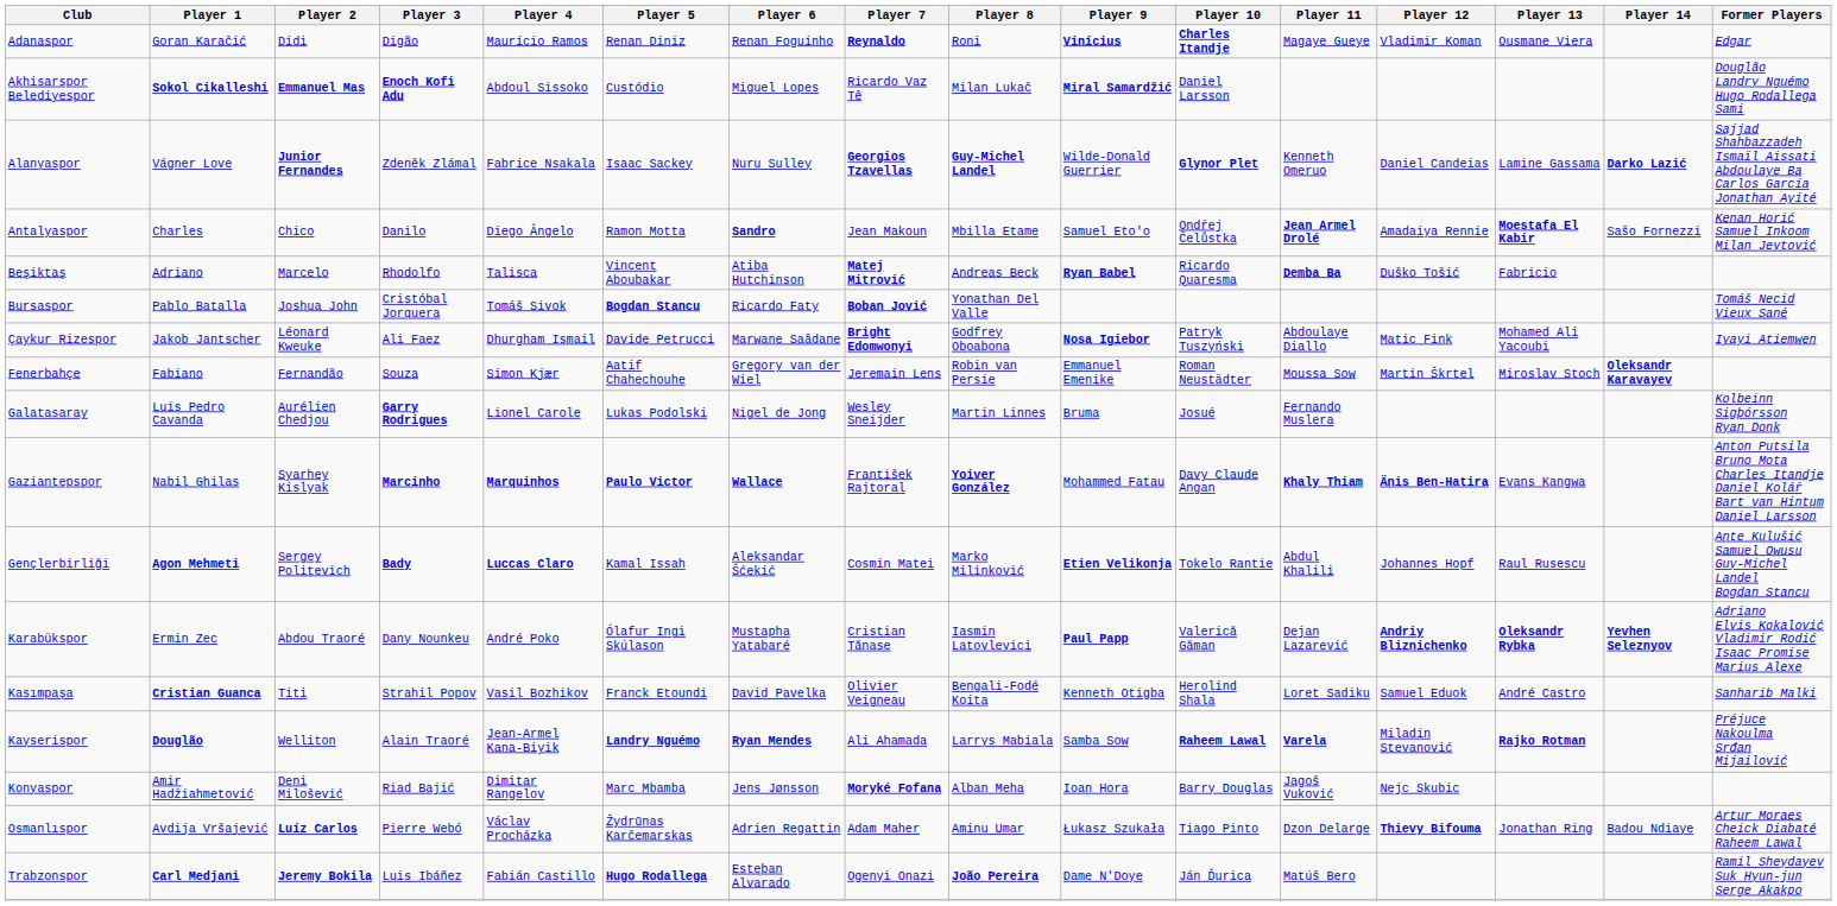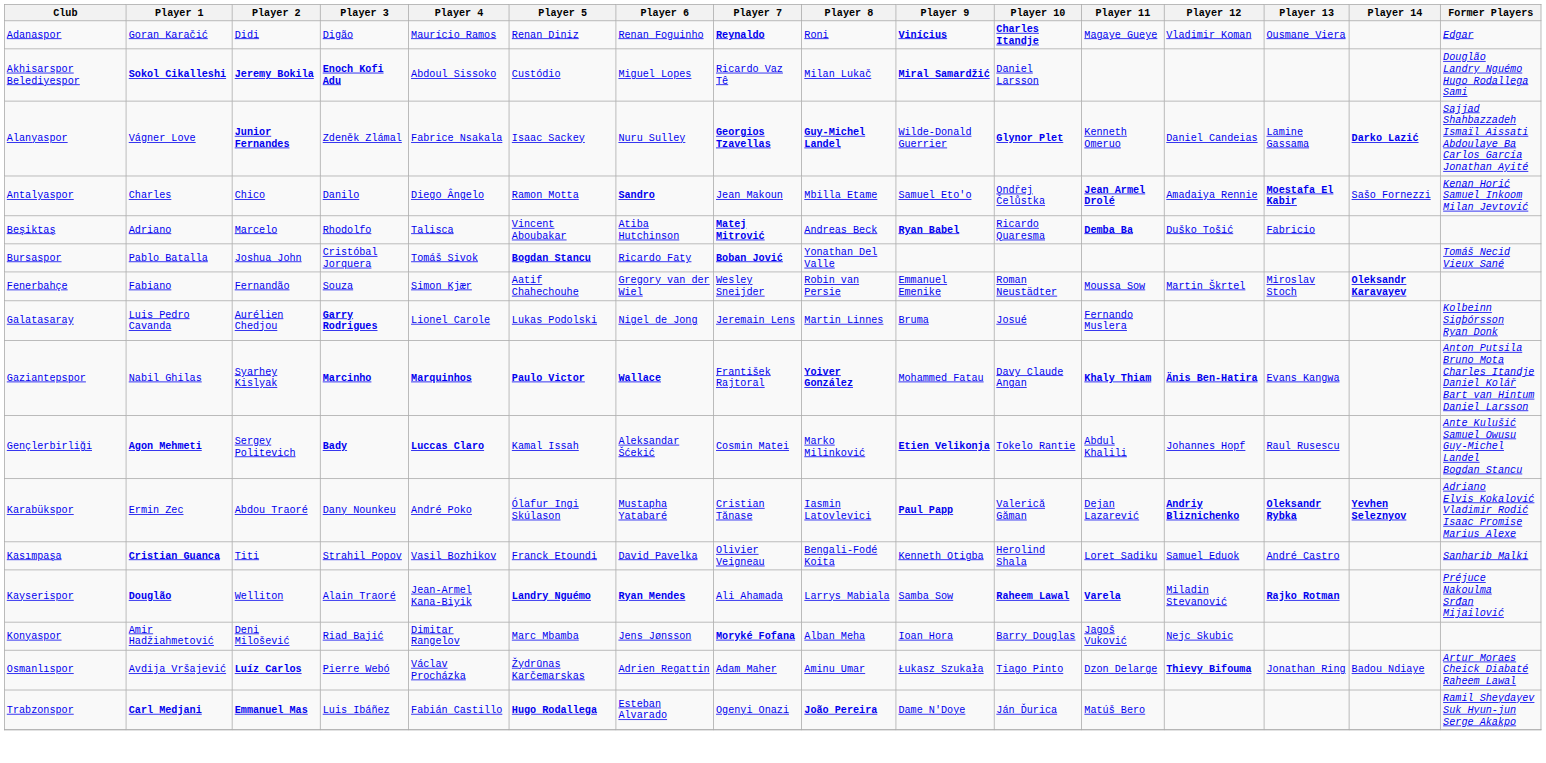Akhisarspor Belediyespor | Player 2: Emmanuel Mas -> Jeremy Bokila
- row: Çaykur Rizespor | Jakob Jantscher | Léonard Kweuke | Ali Faez | Dhurgham Ismail | Davide Petrucci | Marwane Saâdane | Bright Edomwonyi | Godfrey Oboabona | Nosa Igiebor | Patryk Tuszyński | Abdoulaye Diallo | Matic Fink | Mohamed Ali Yacoubi | Iyayi Atiemwen
Fenerbahçe | Player 7: Jeremain Lens -> Wesley Sneijder
Galatasaray | Player 7: Wesley Sneijder -> Jeremain Lens
Trabzonspor | Player 2: Jeremy Bokila -> Emmanuel Mas
